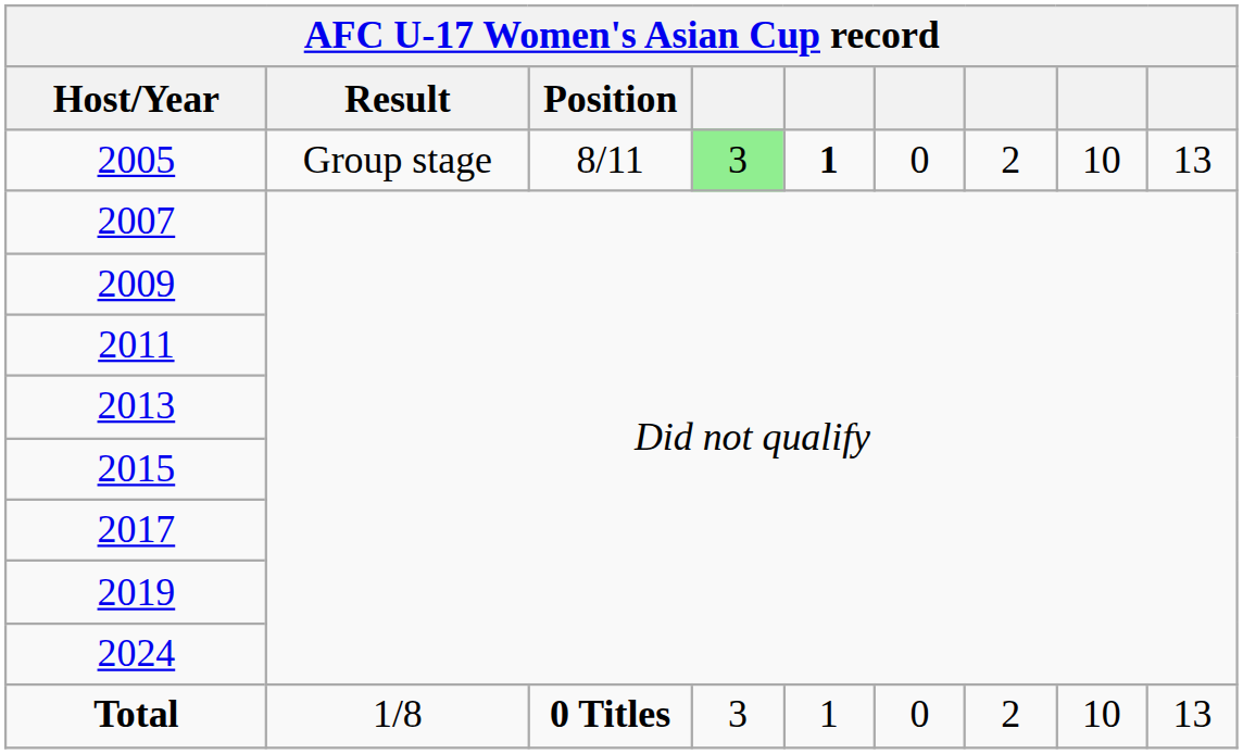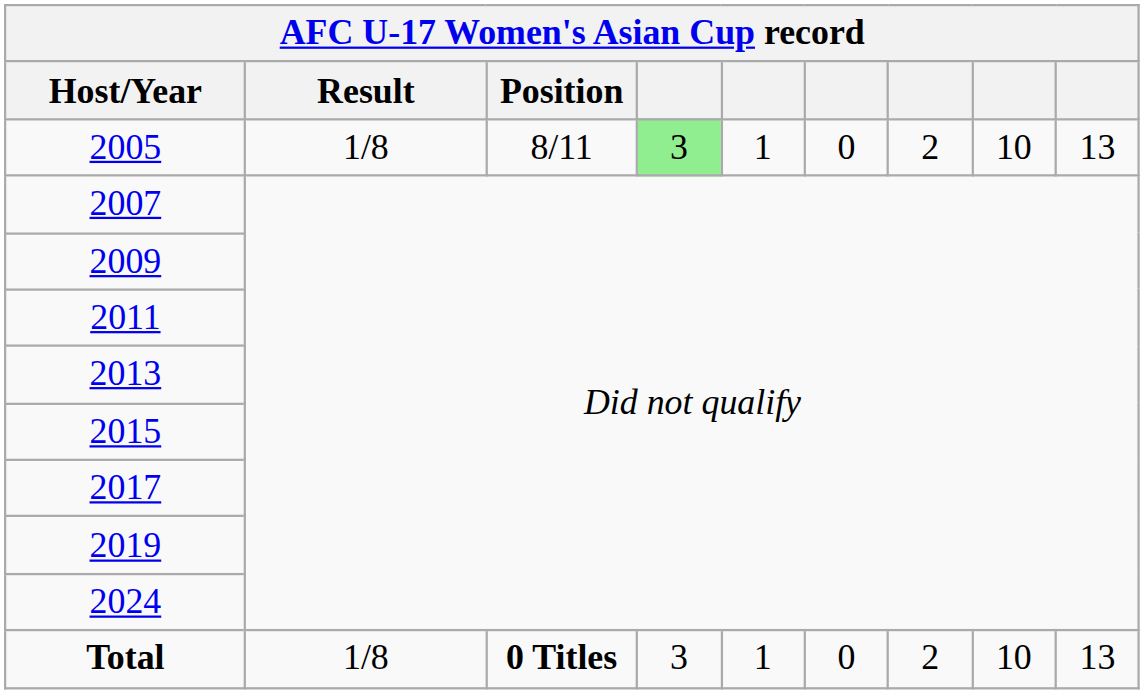2005 | Result: Group stage -> 1/8
2005 | column 5: bold -> normal
